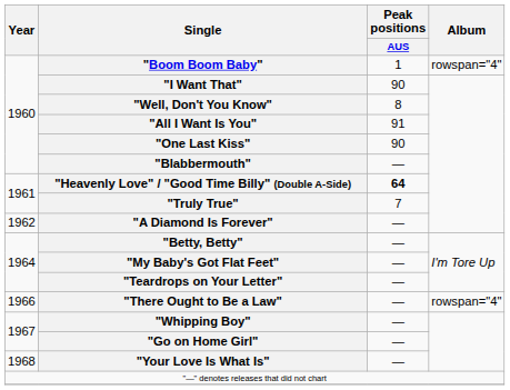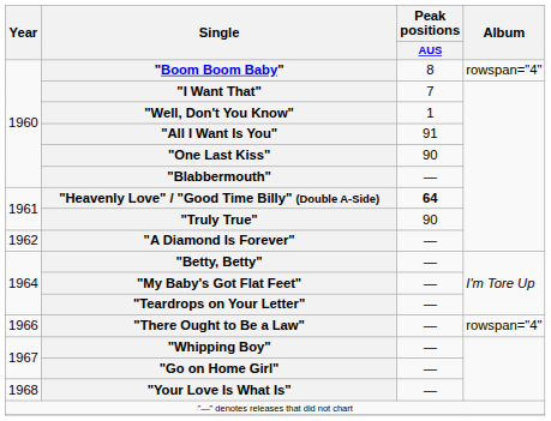"Boom Boom Baby" | Peak positions / AUS: 1 -> 8
"I Want That" | Peak positions / AUS: 90 -> 7
"Well, Don't You Know" | Peak positions / AUS: 8 -> 1
"Truly True" | Peak positions / AUS: 7 -> 90
